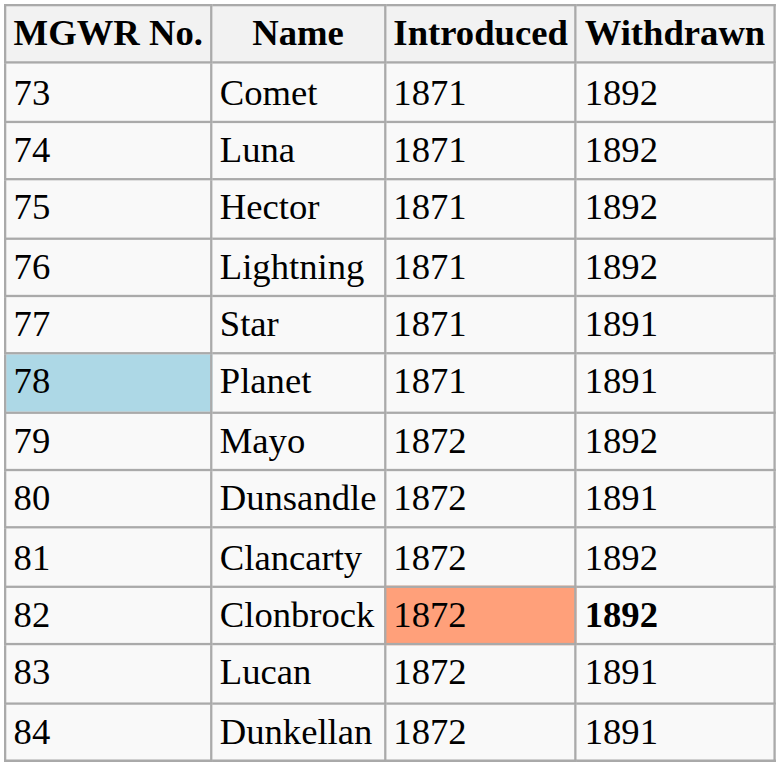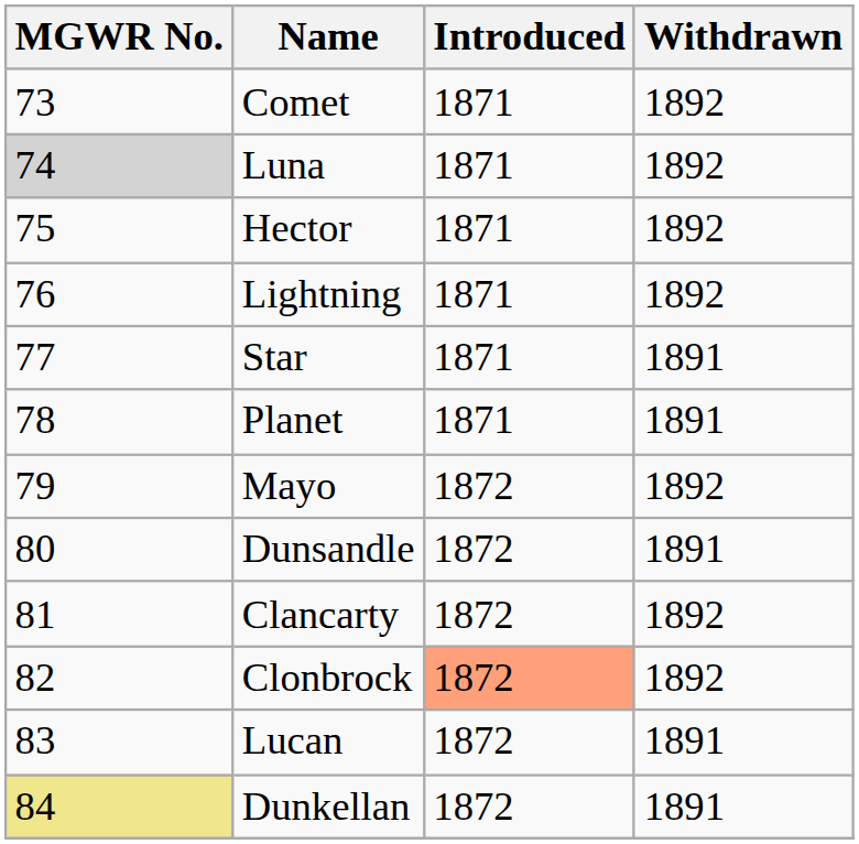Luna | MGWR No.: no background -> lightgrey background
Planet | MGWR No.: lightblue background -> no background
Clonbrock | Withdrawn: bold -> normal
Dunkellan | MGWR No.: no background -> khaki background
